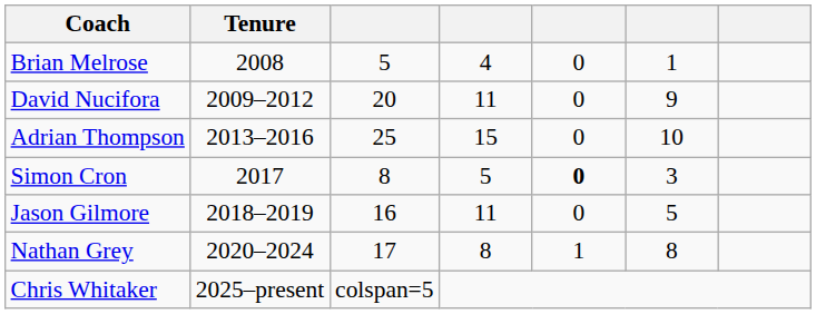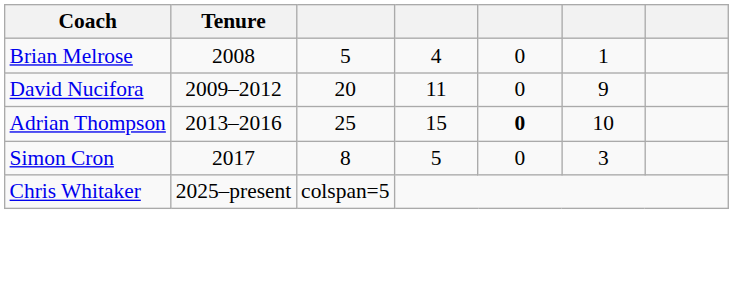Adrian Thompson | column 5: normal -> bold
Simon Cron | column 5: bold -> normal
- row: Jason Gilmore | 2018–2019 | 16 | 11 | 0 | 5
- row: Nathan Grey | 2020–2024 | 17 | 8 | 1 | 8
